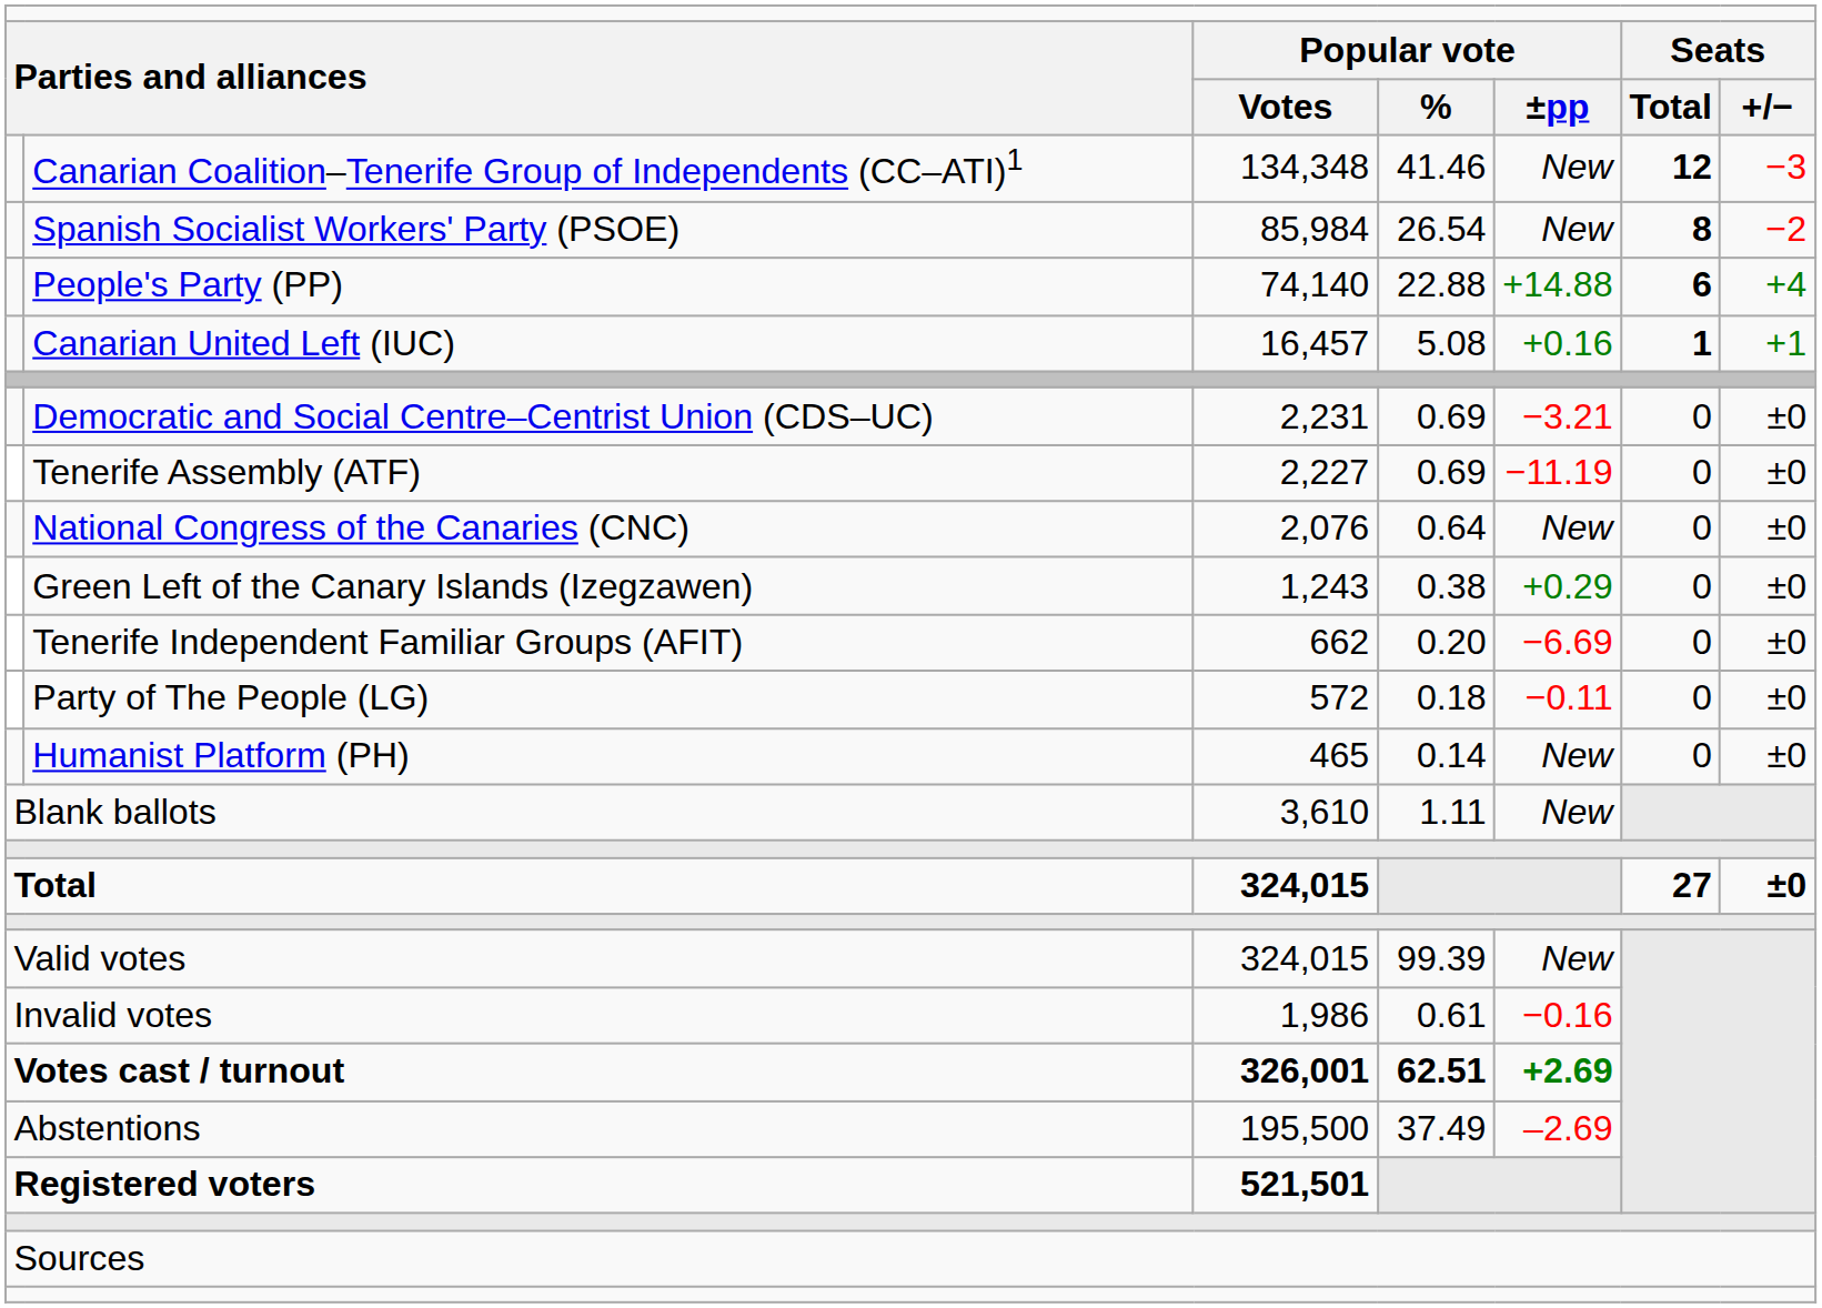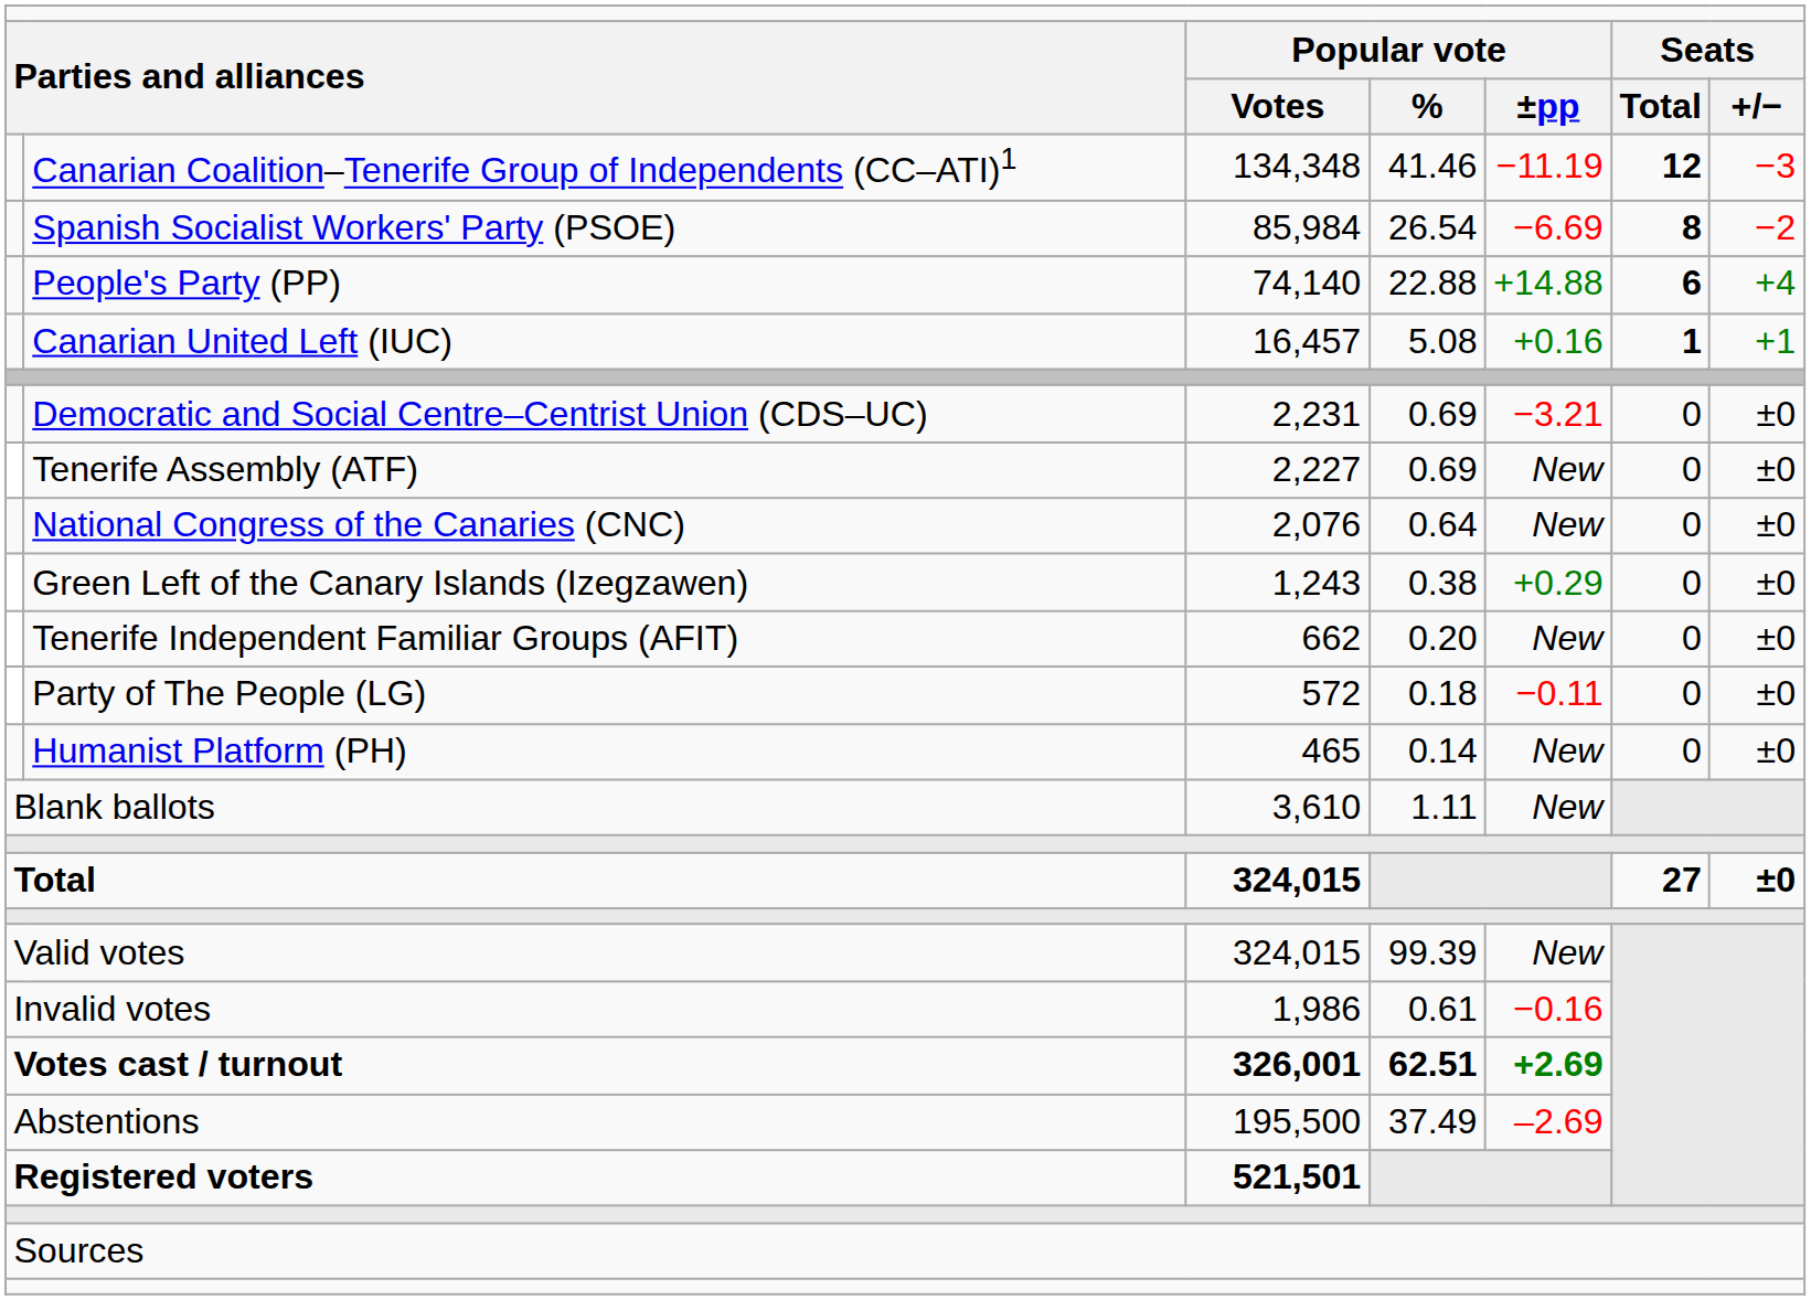Canarian Coalition–Tenerife Group of Independents (CC–ATI)1 | column 5: New -> −11.19
Spanish Socialist Workers' Party (PSOE) | column 5: New -> −6.69
Tenerife Assembly (ATF) | column 5: −11.19 -> New
Tenerife Independent Familiar Groups (AFIT) | column 5: −6.69 -> New
